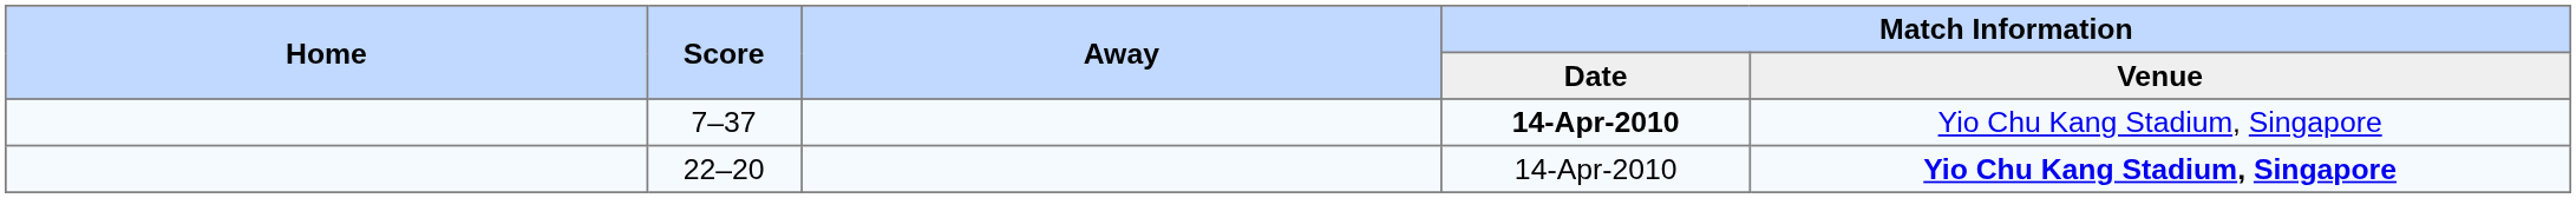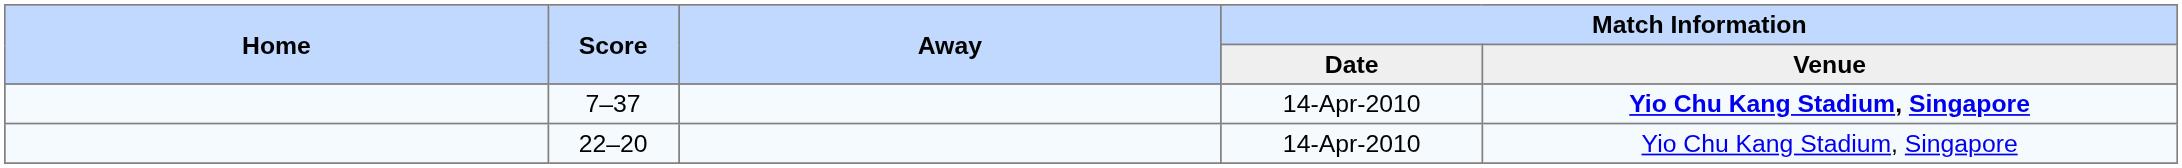7–37 | Match Information / Date: bold -> normal
7–37 | Match Information / Venue: normal -> bold
22–20 | Match Information / Venue: bold -> normal
